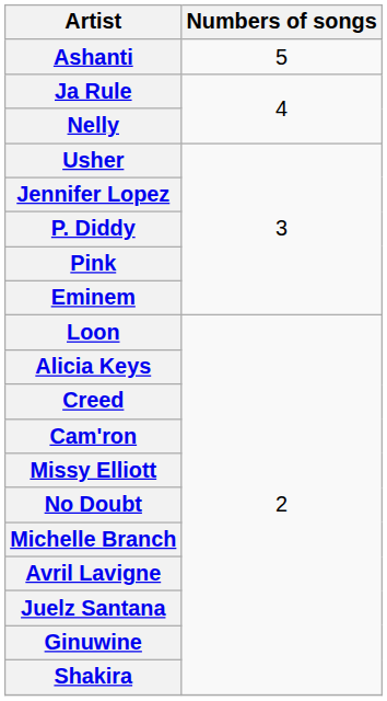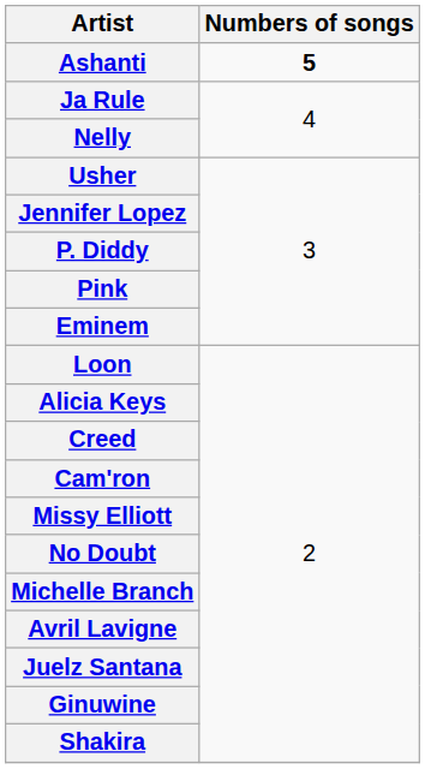Ashanti | Numbers of songs: normal -> bold
